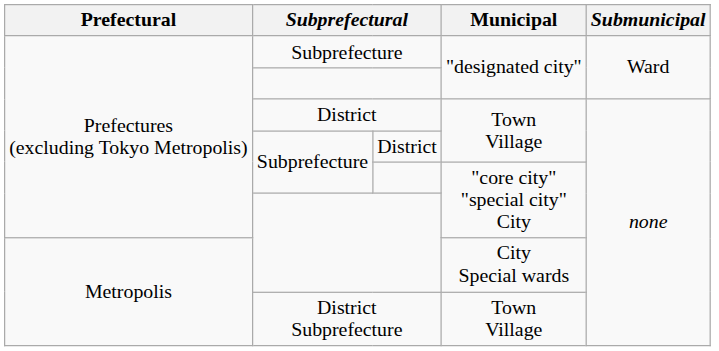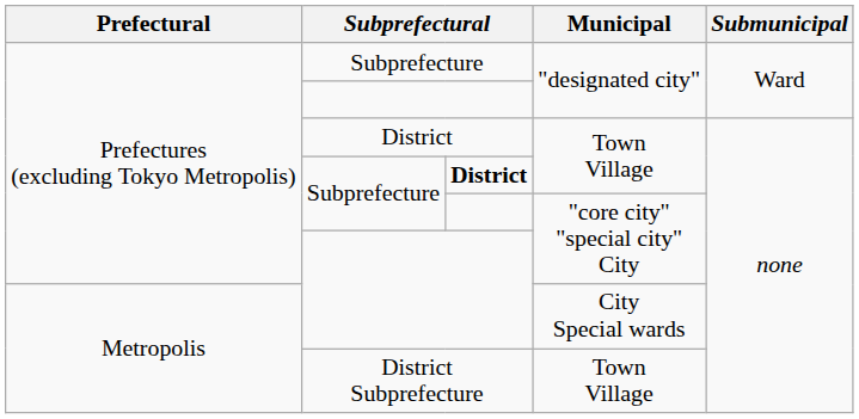Subprefecture / Town Village | column 3: normal -> bold
